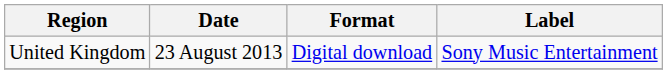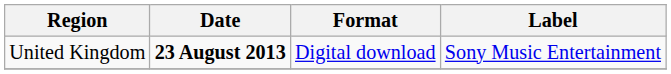United Kingdom | Date: normal -> bold
